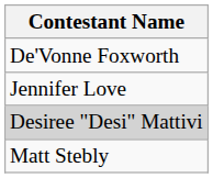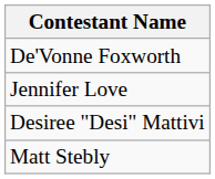row 4 | column 1: lightgrey background -> no background
